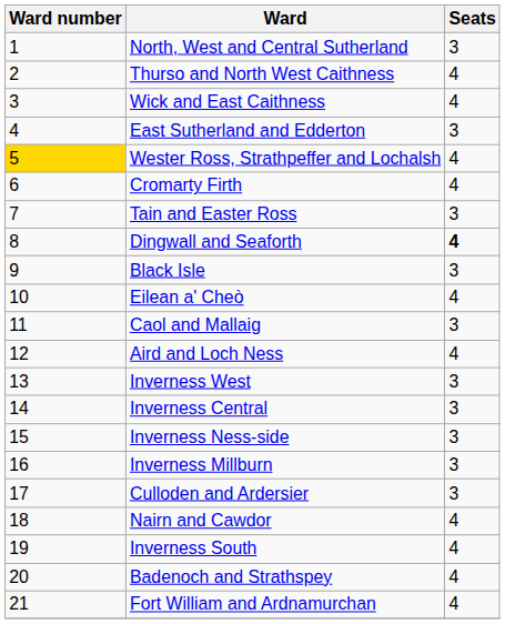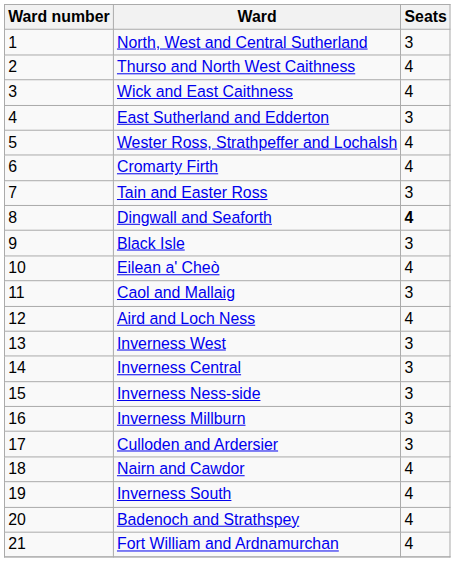Wester Ross, Strathpeffer and Lochalsh | Ward number: gold background -> no background
